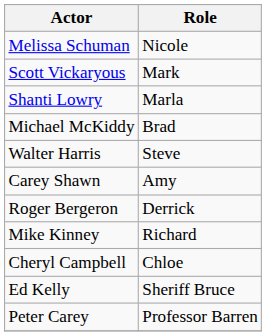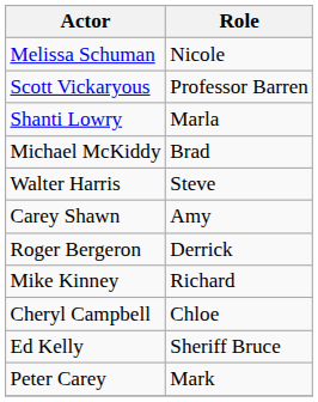Scott Vickaryous | Role: Mark -> Professor Barren
Peter Carey | Role: Professor Barren -> Mark
